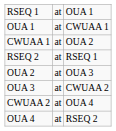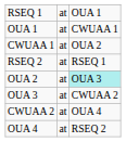row 5 | column 3: no background -> paleturquoise background
